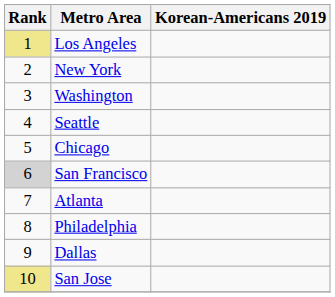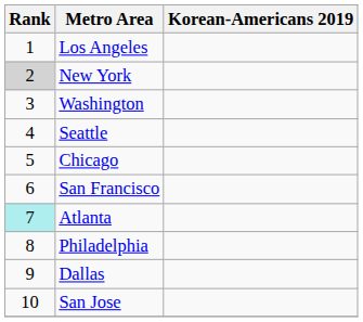Los Angeles | Rank: khaki background -> no background
New York | Rank: no background -> lightgrey background
San Francisco | Rank: lightgrey background -> no background
Atlanta | Rank: no background -> paleturquoise background
San Jose | Rank: khaki background -> no background
